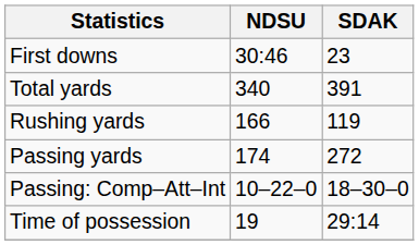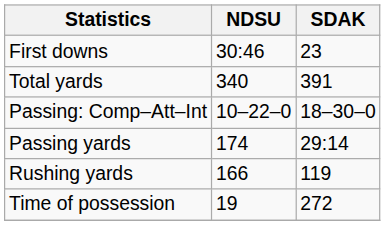rows swapped: Rushing yards <-> Passing: Comp–Att–Int
Passing yards | SDAK: 272 -> 29:14
Time of possession | SDAK: 29:14 -> 272
